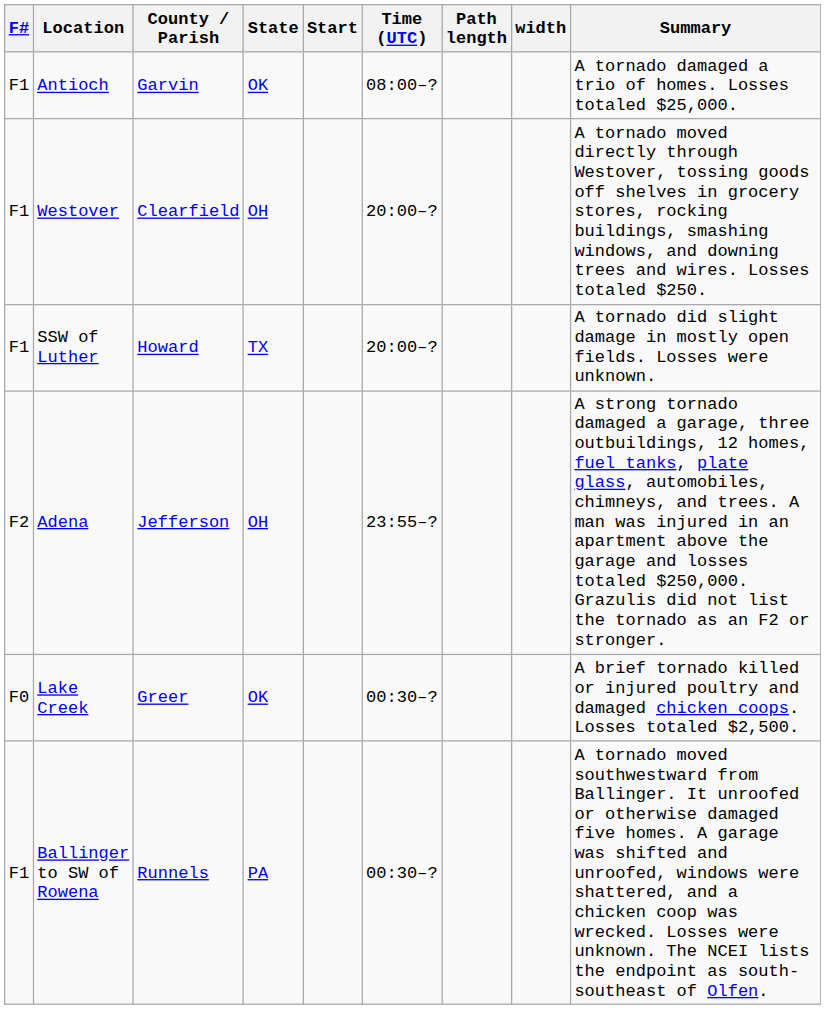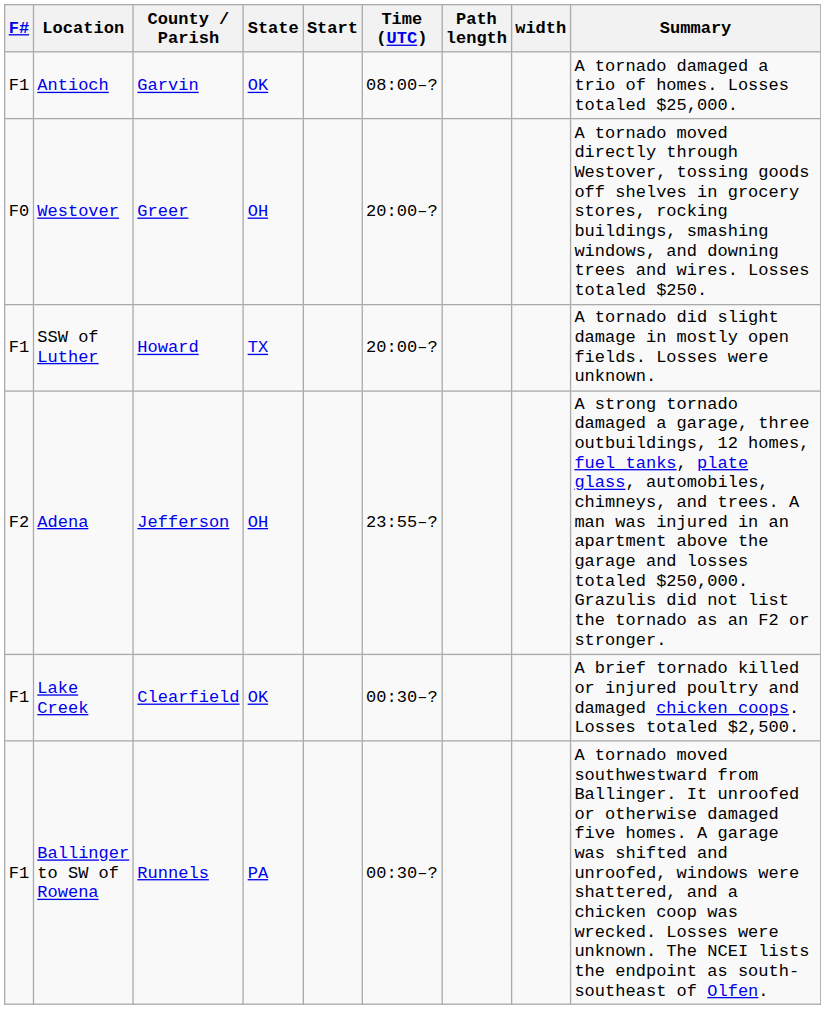Westover | F#: F1 -> F0
Westover | County / Parish: Clearfield -> Greer
Lake Creek | F#: F0 -> F1
Lake Creek | County / Parish: Greer -> Clearfield
